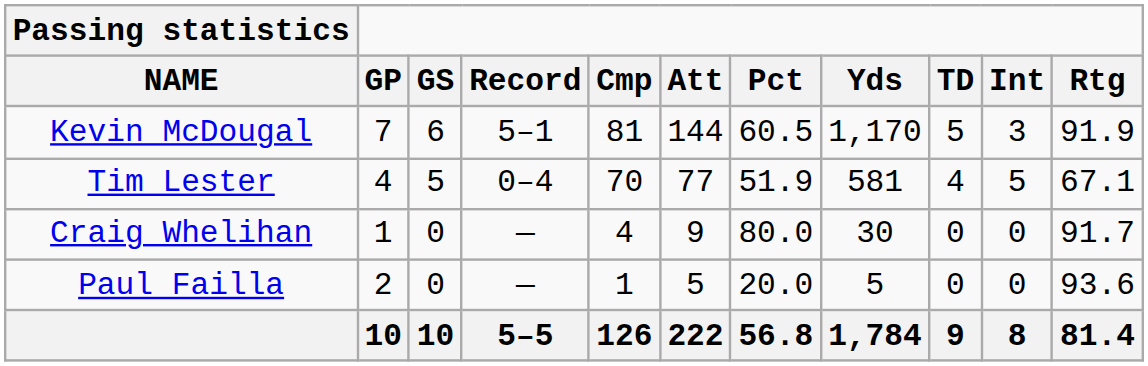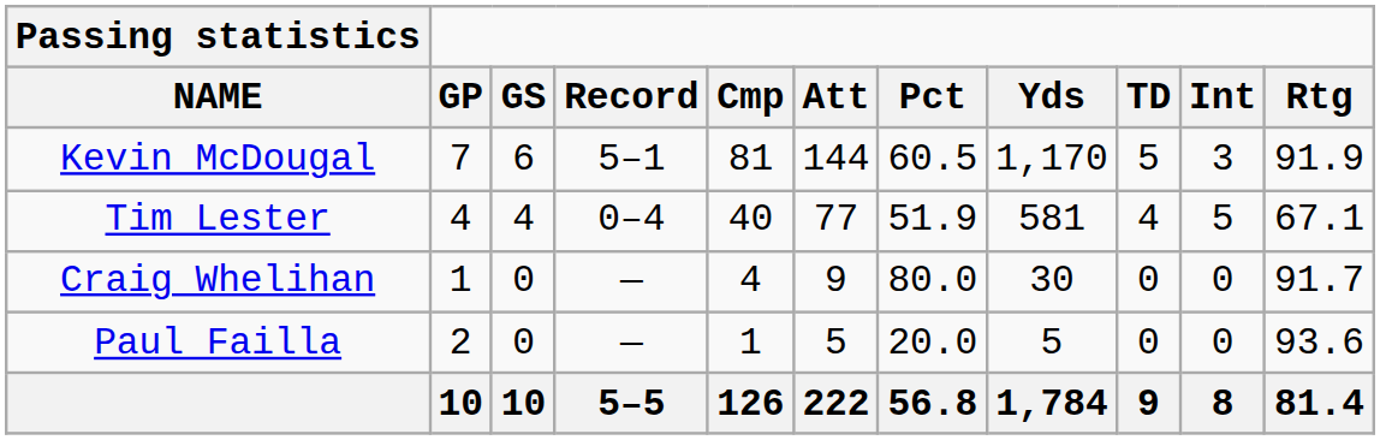Tim Lester | GS: 5 -> 4
Tim Lester | Cmp: 70 -> 40
